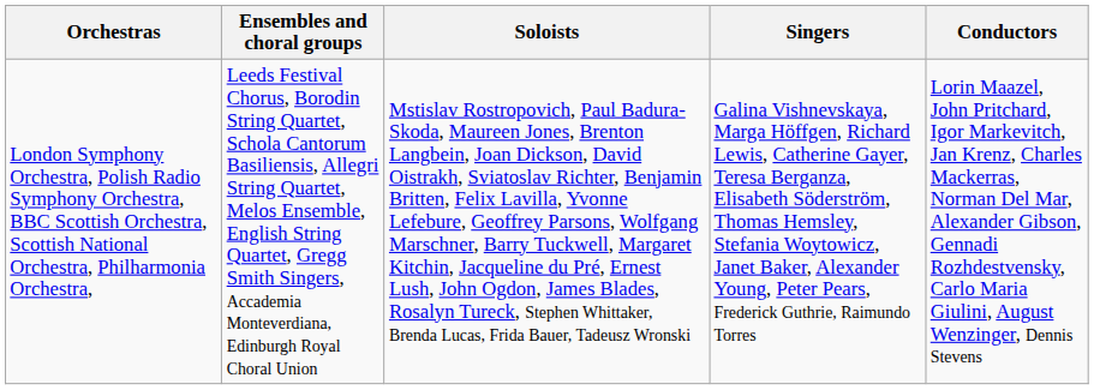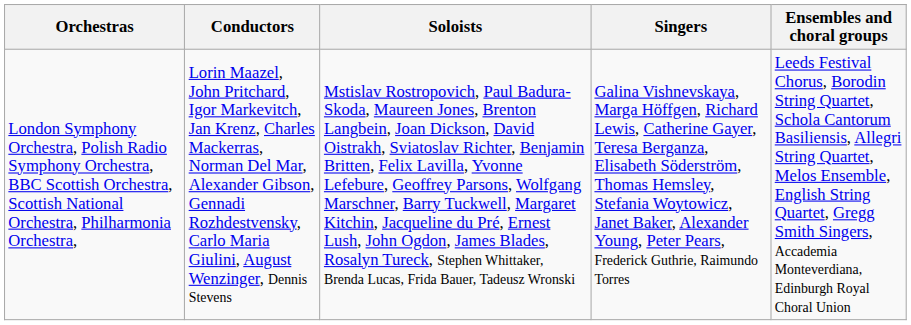columns swapped: Conductors <-> Ensembles and choral groups
